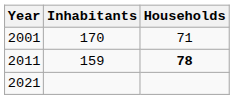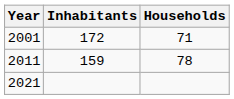2001 | Inhabitants: 170 -> 172
2011 | Households: bold -> normal
